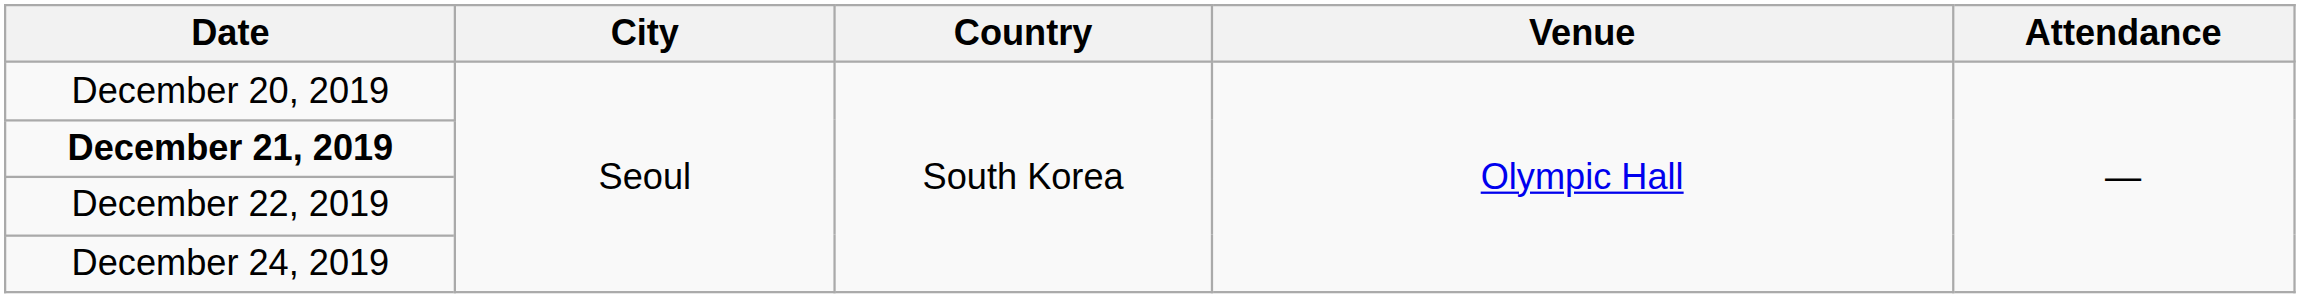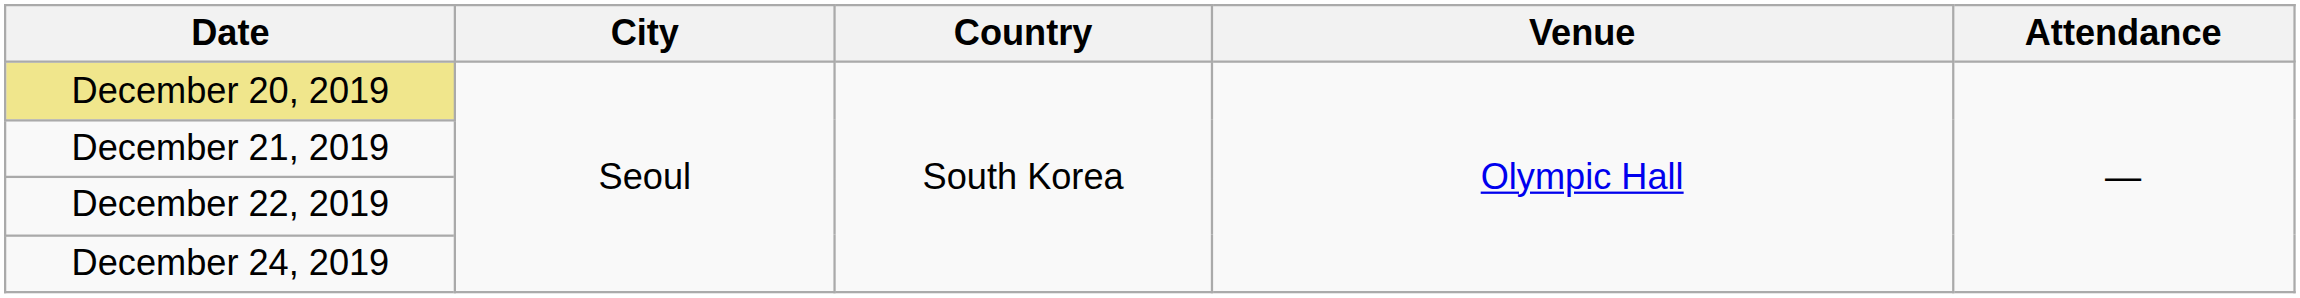December 20, 2019 | Date: no background -> khaki background
December 21, 2019 | Date: bold -> normal
